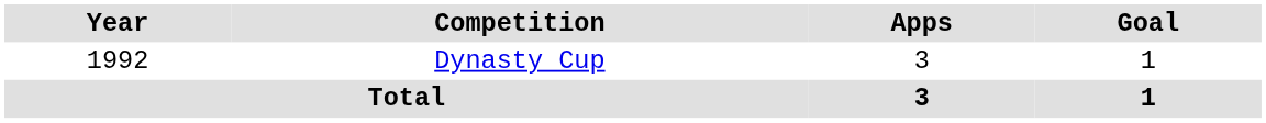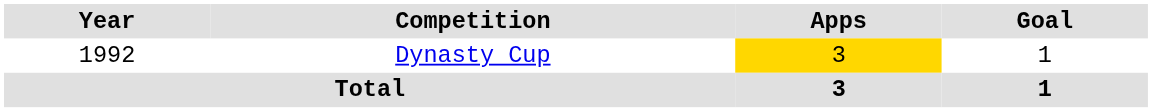Dynasty Cup | Apps: no background -> gold background
